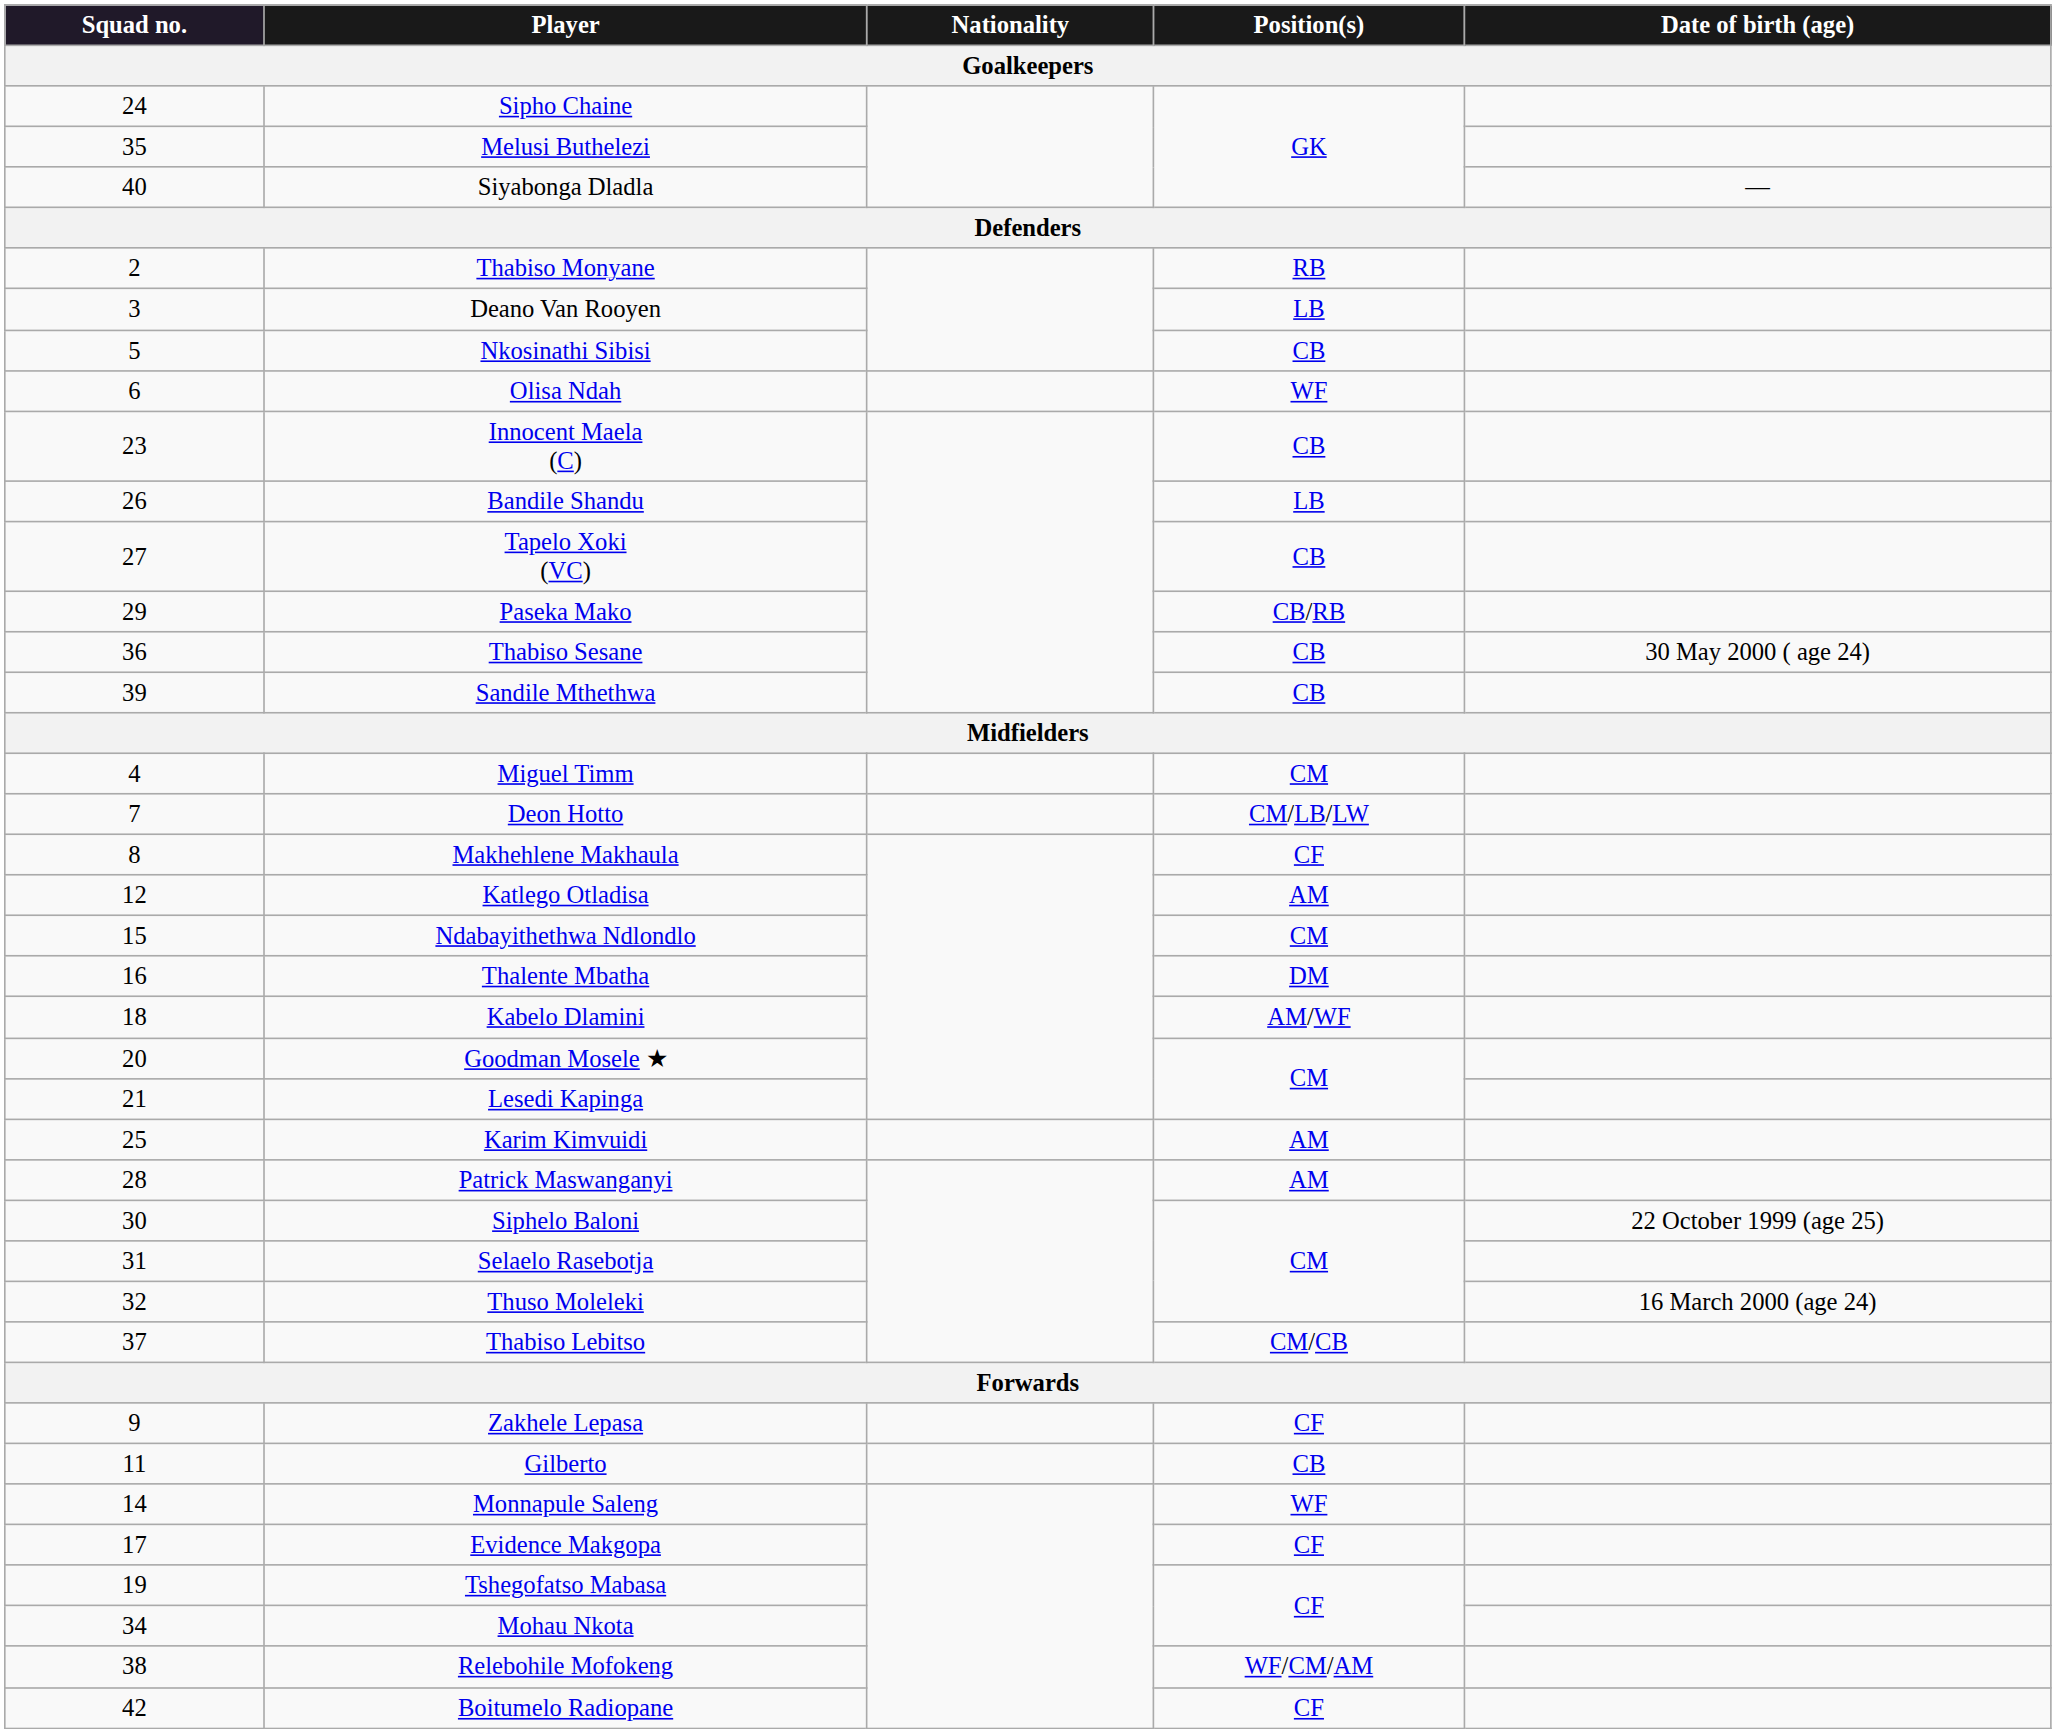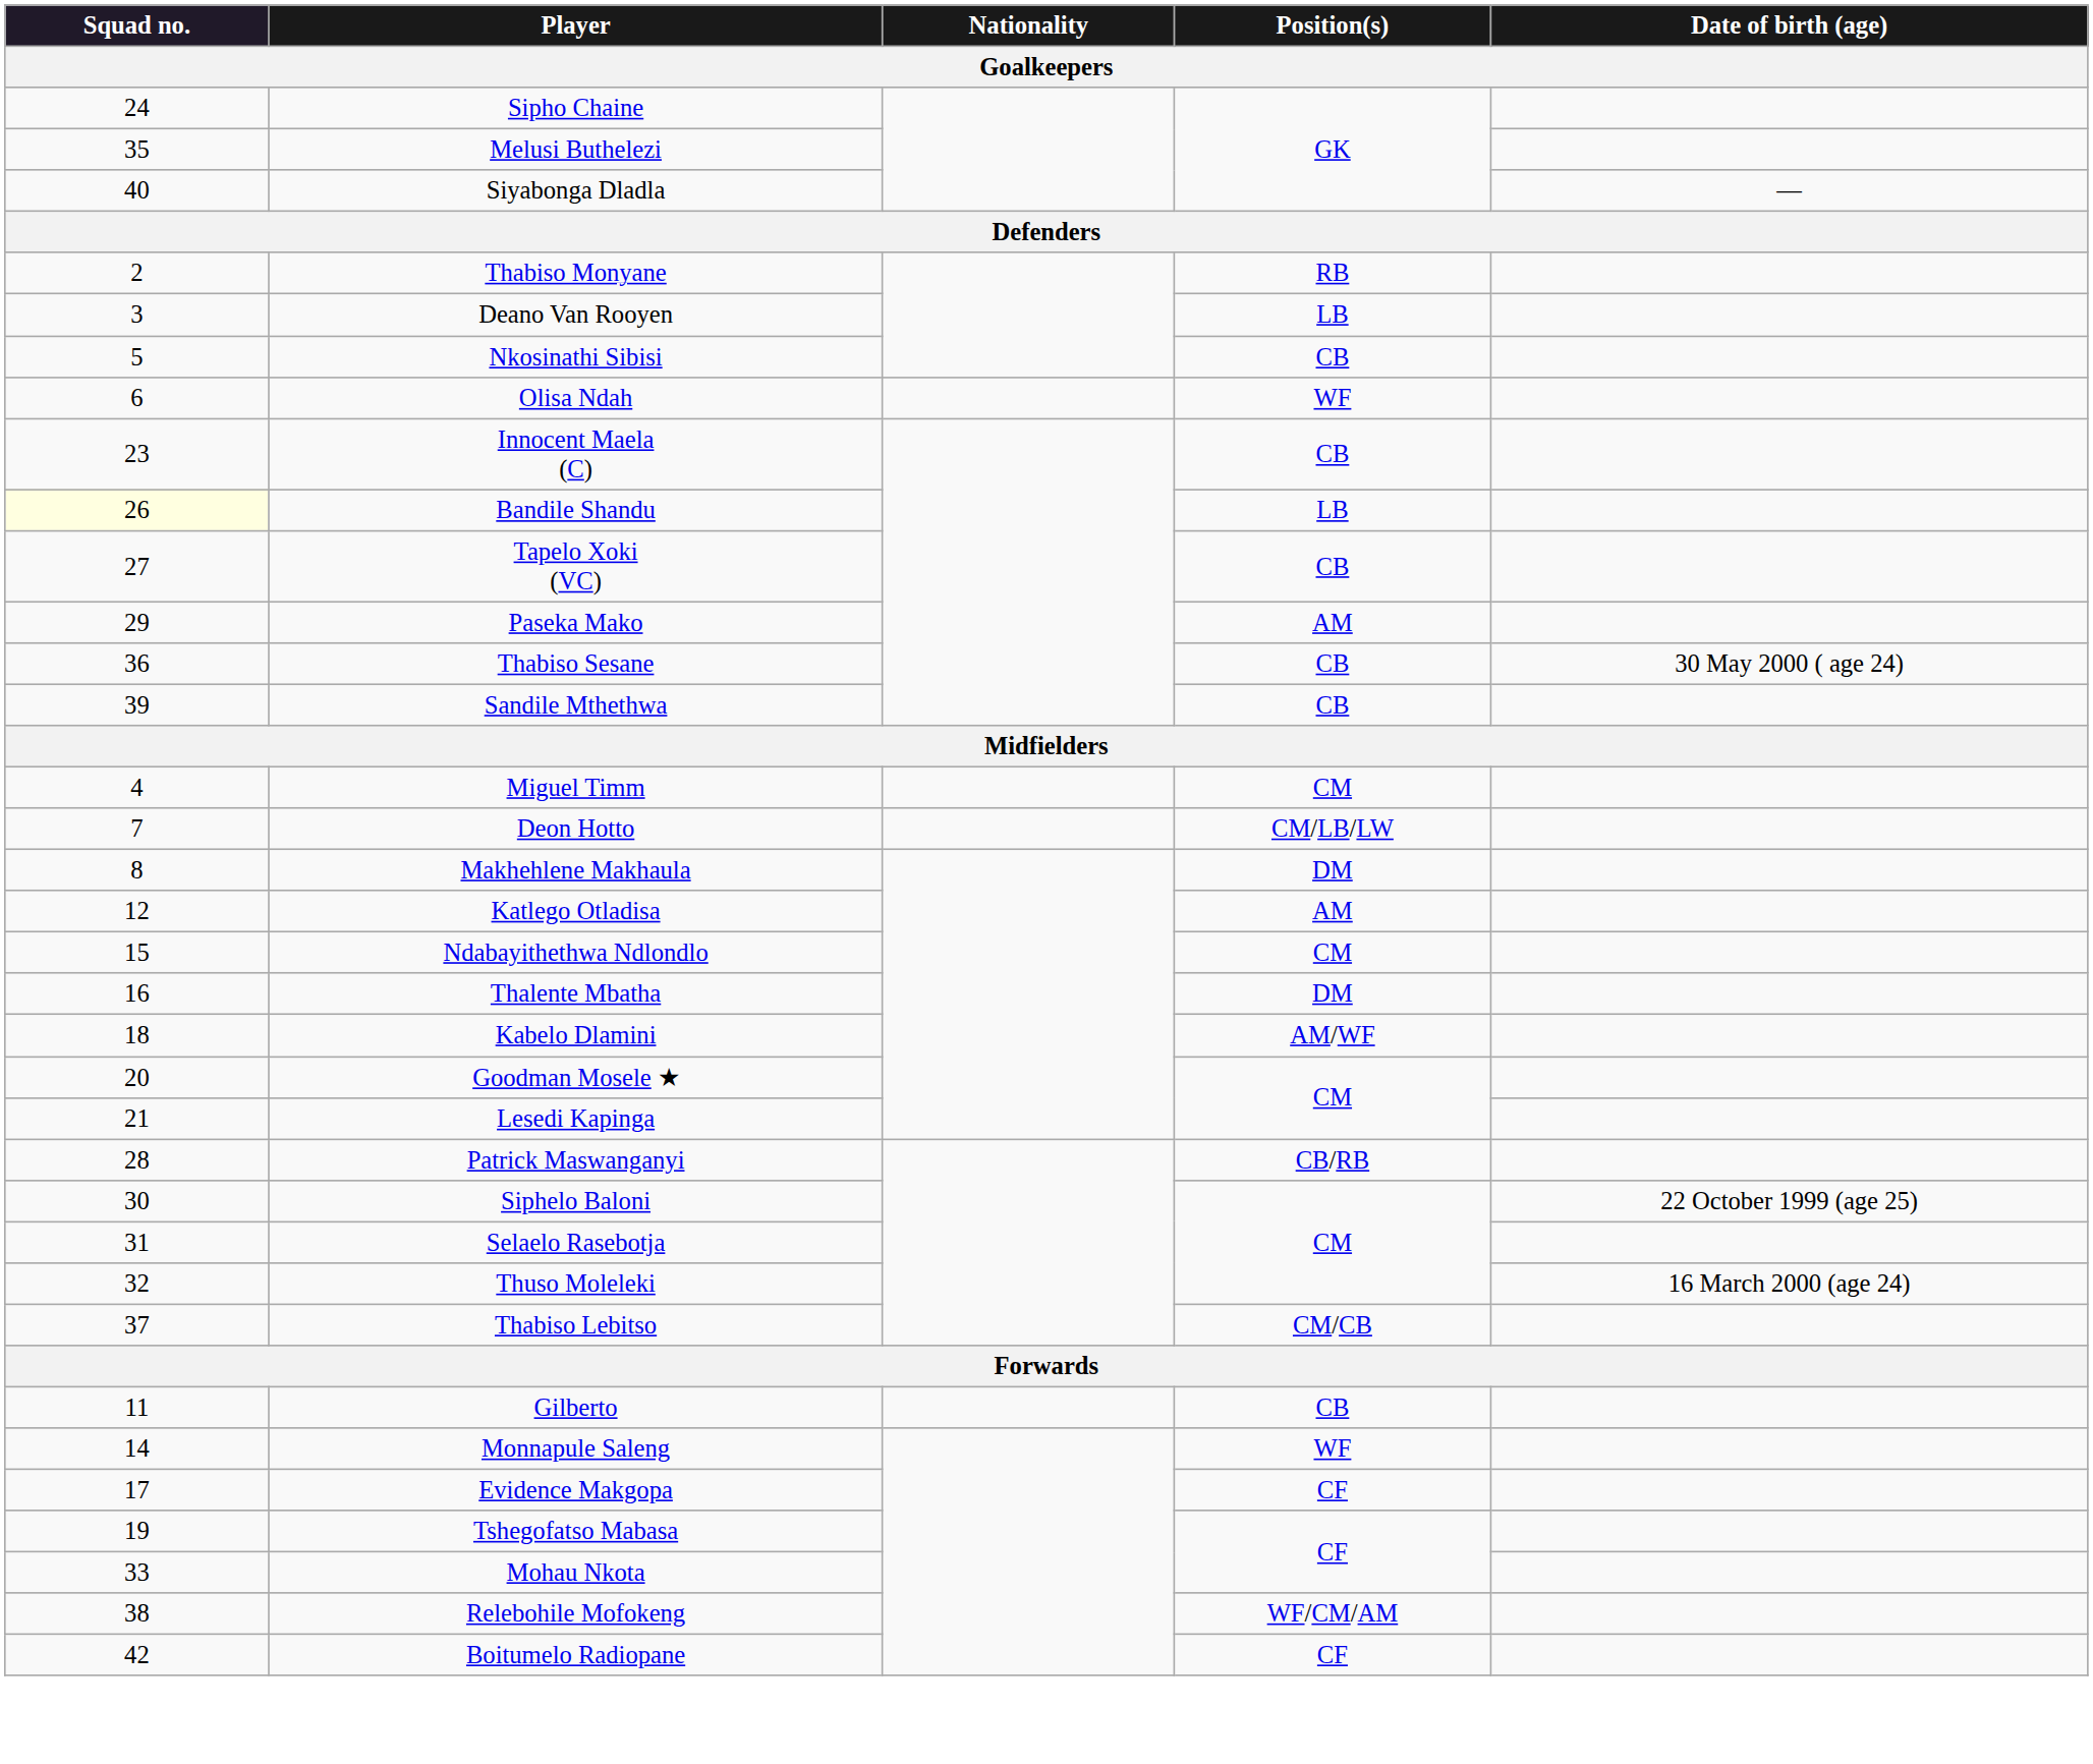Bandile Shandu | Squad no.: no background -> lightyellow background
Paseka Mako | Position(s): CB/RB -> AM
Makhehlene Makhaula | Position(s): CF -> DM
- row: 25 | Karim Kimvuidi | AM
Patrick Maswanganyi | Position(s): AM -> CB/RB
- row: 9 | Zakhele Lepasa | CF
Mohau Nkota | Squad no.: 34 -> 33
